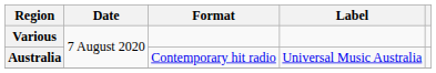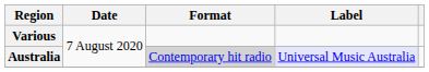Australia | Format: no background -> lightgrey background
Australia | Label: no background -> lavender background
